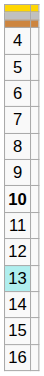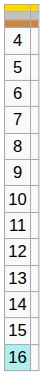row 10 | column 1: bold -> normal
row 13 | column 1: paleturquoise background -> no background
row 16 | column 1: no background -> paleturquoise background
